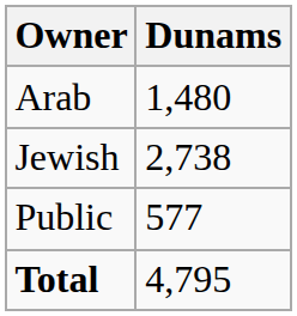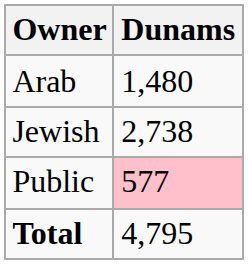Public | Dunams: no background -> pink background
